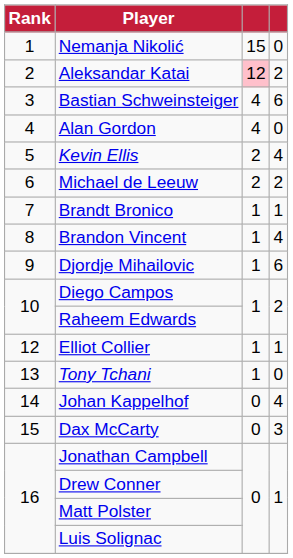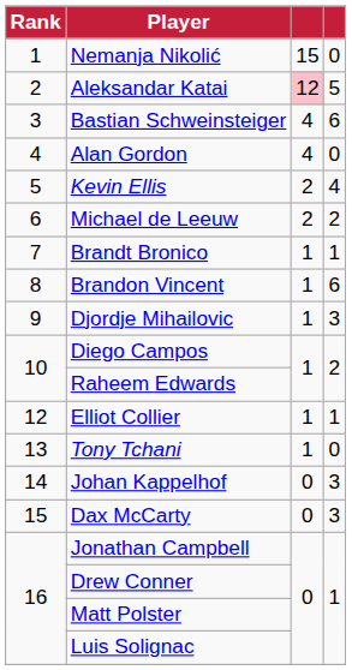Aleksandar Katai | column 4: 2 -> 5
Brandon Vincent | column 4: 4 -> 6
Djordje Mihailovic | column 4: 6 -> 3
Johan Kappelhof | column 4: 4 -> 3
